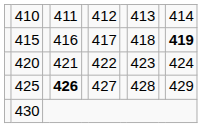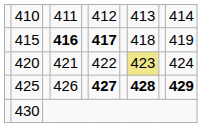415 | column 4: normal -> bold
415 | column 6: normal -> bold
415 | column 10: bold -> normal
420 | column 8: no background -> khaki background
425 | column 4: bold -> normal
425 | column 6: normal -> bold
425 | column 8: normal -> bold
425 | column 10: normal -> bold
